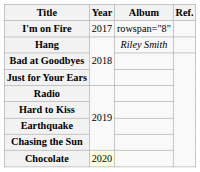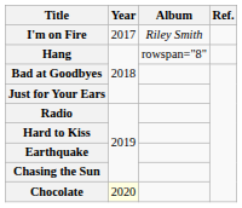I'm on Fire | Album: rowspan="8" -> Riley Smith
Hang | Album: Riley Smith -> rowspan="8"
